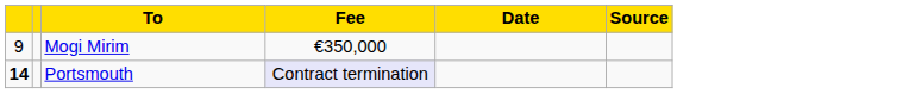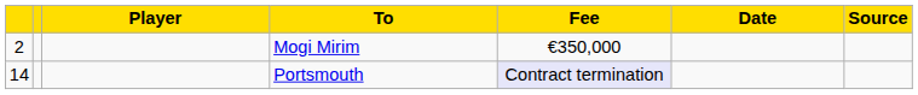+ column: Player
Mogi Mirim | column 1: 9 -> 2
Portsmouth | column 1: bold -> normal
